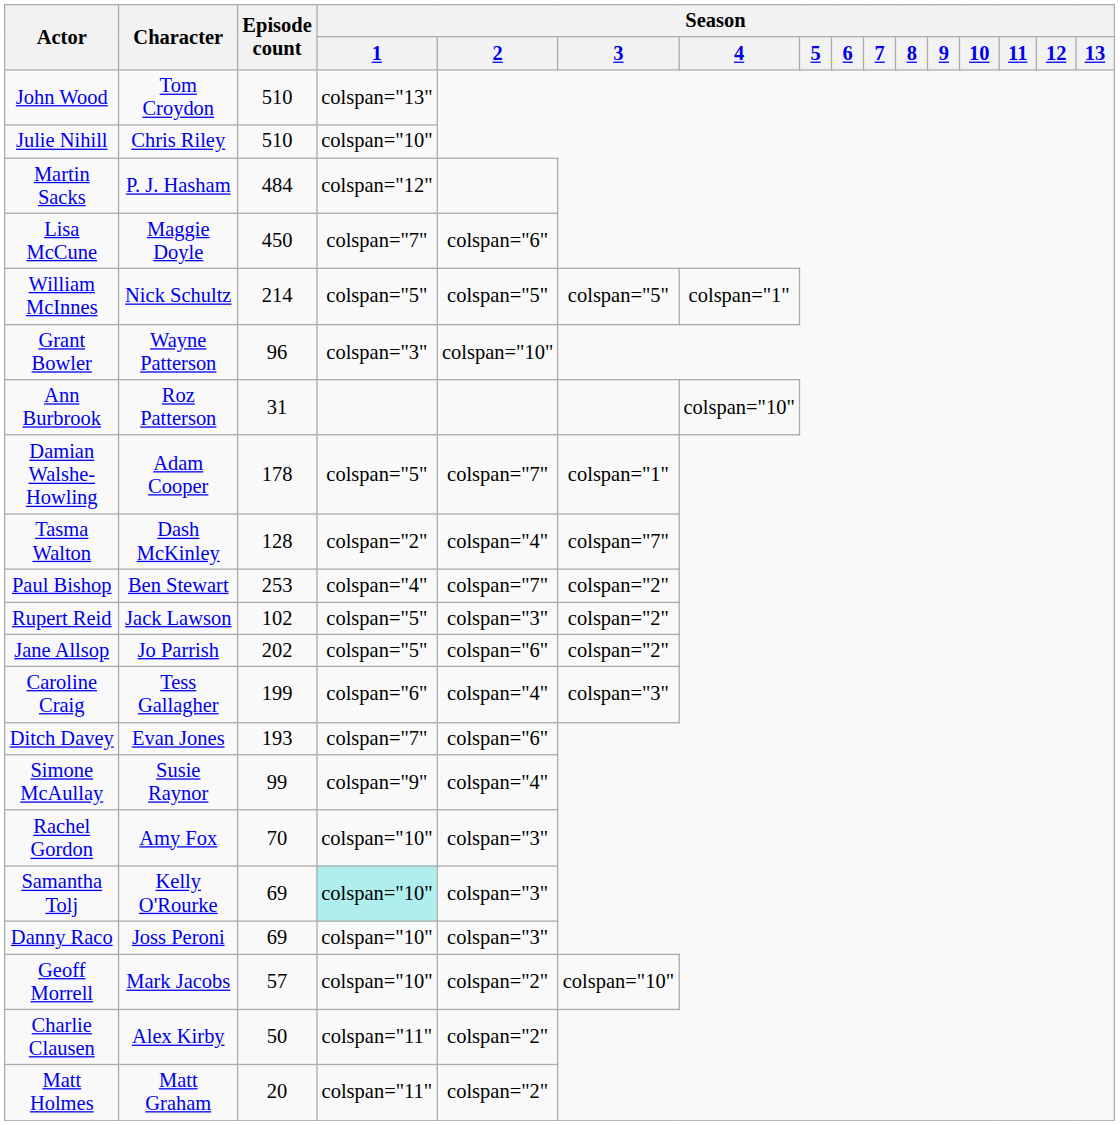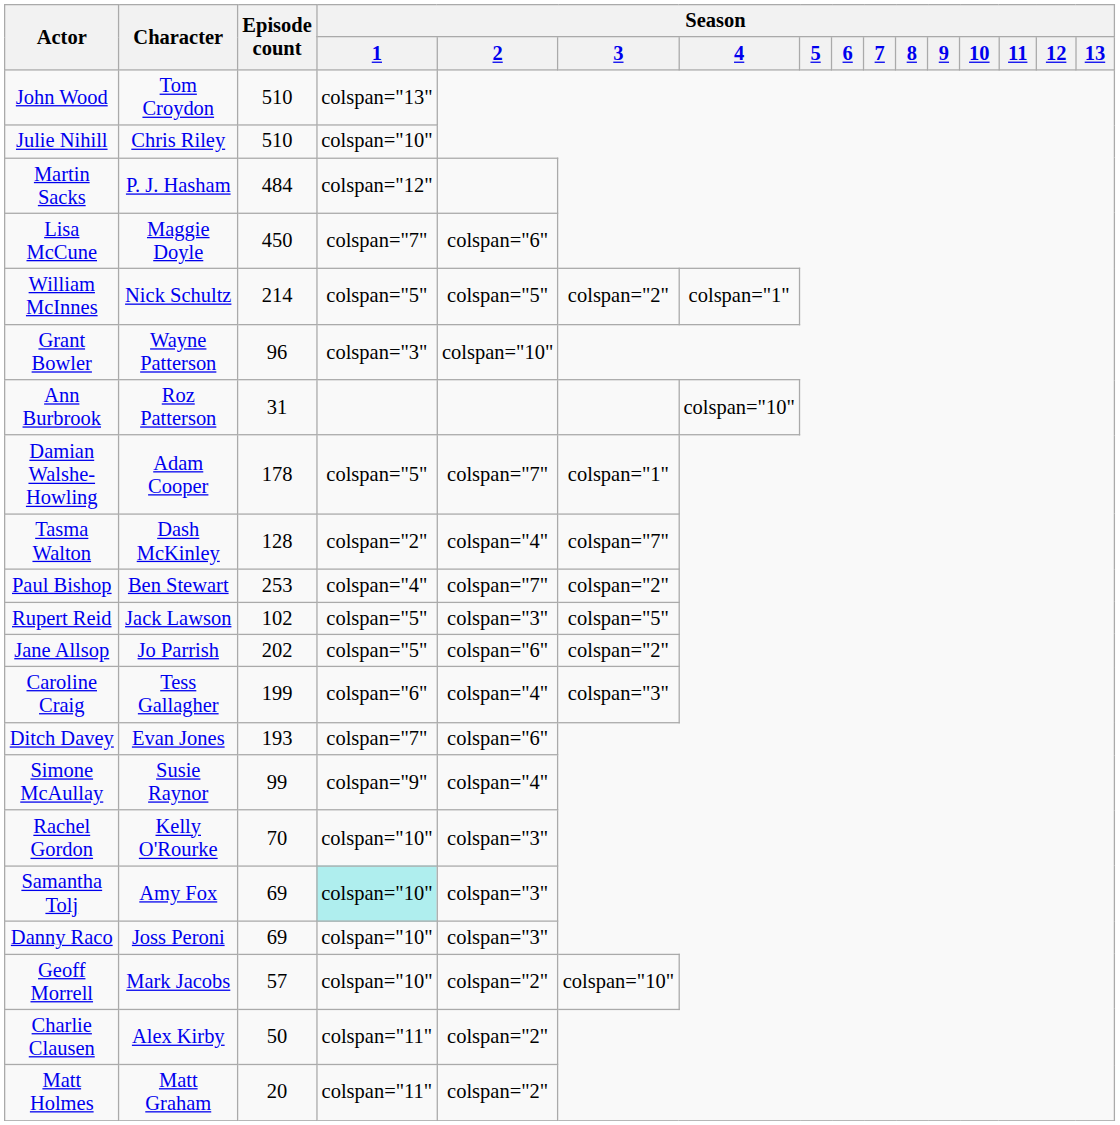William McInnes | Season / 3: colspan="5" -> colspan="2"
Rupert Reid | Season / 3: colspan="2" -> colspan="5"
Rachel Gordon | Character: Amy Fox -> Kelly O'Rourke
Samantha Tolj | Character: Kelly O'Rourke -> Amy Fox
